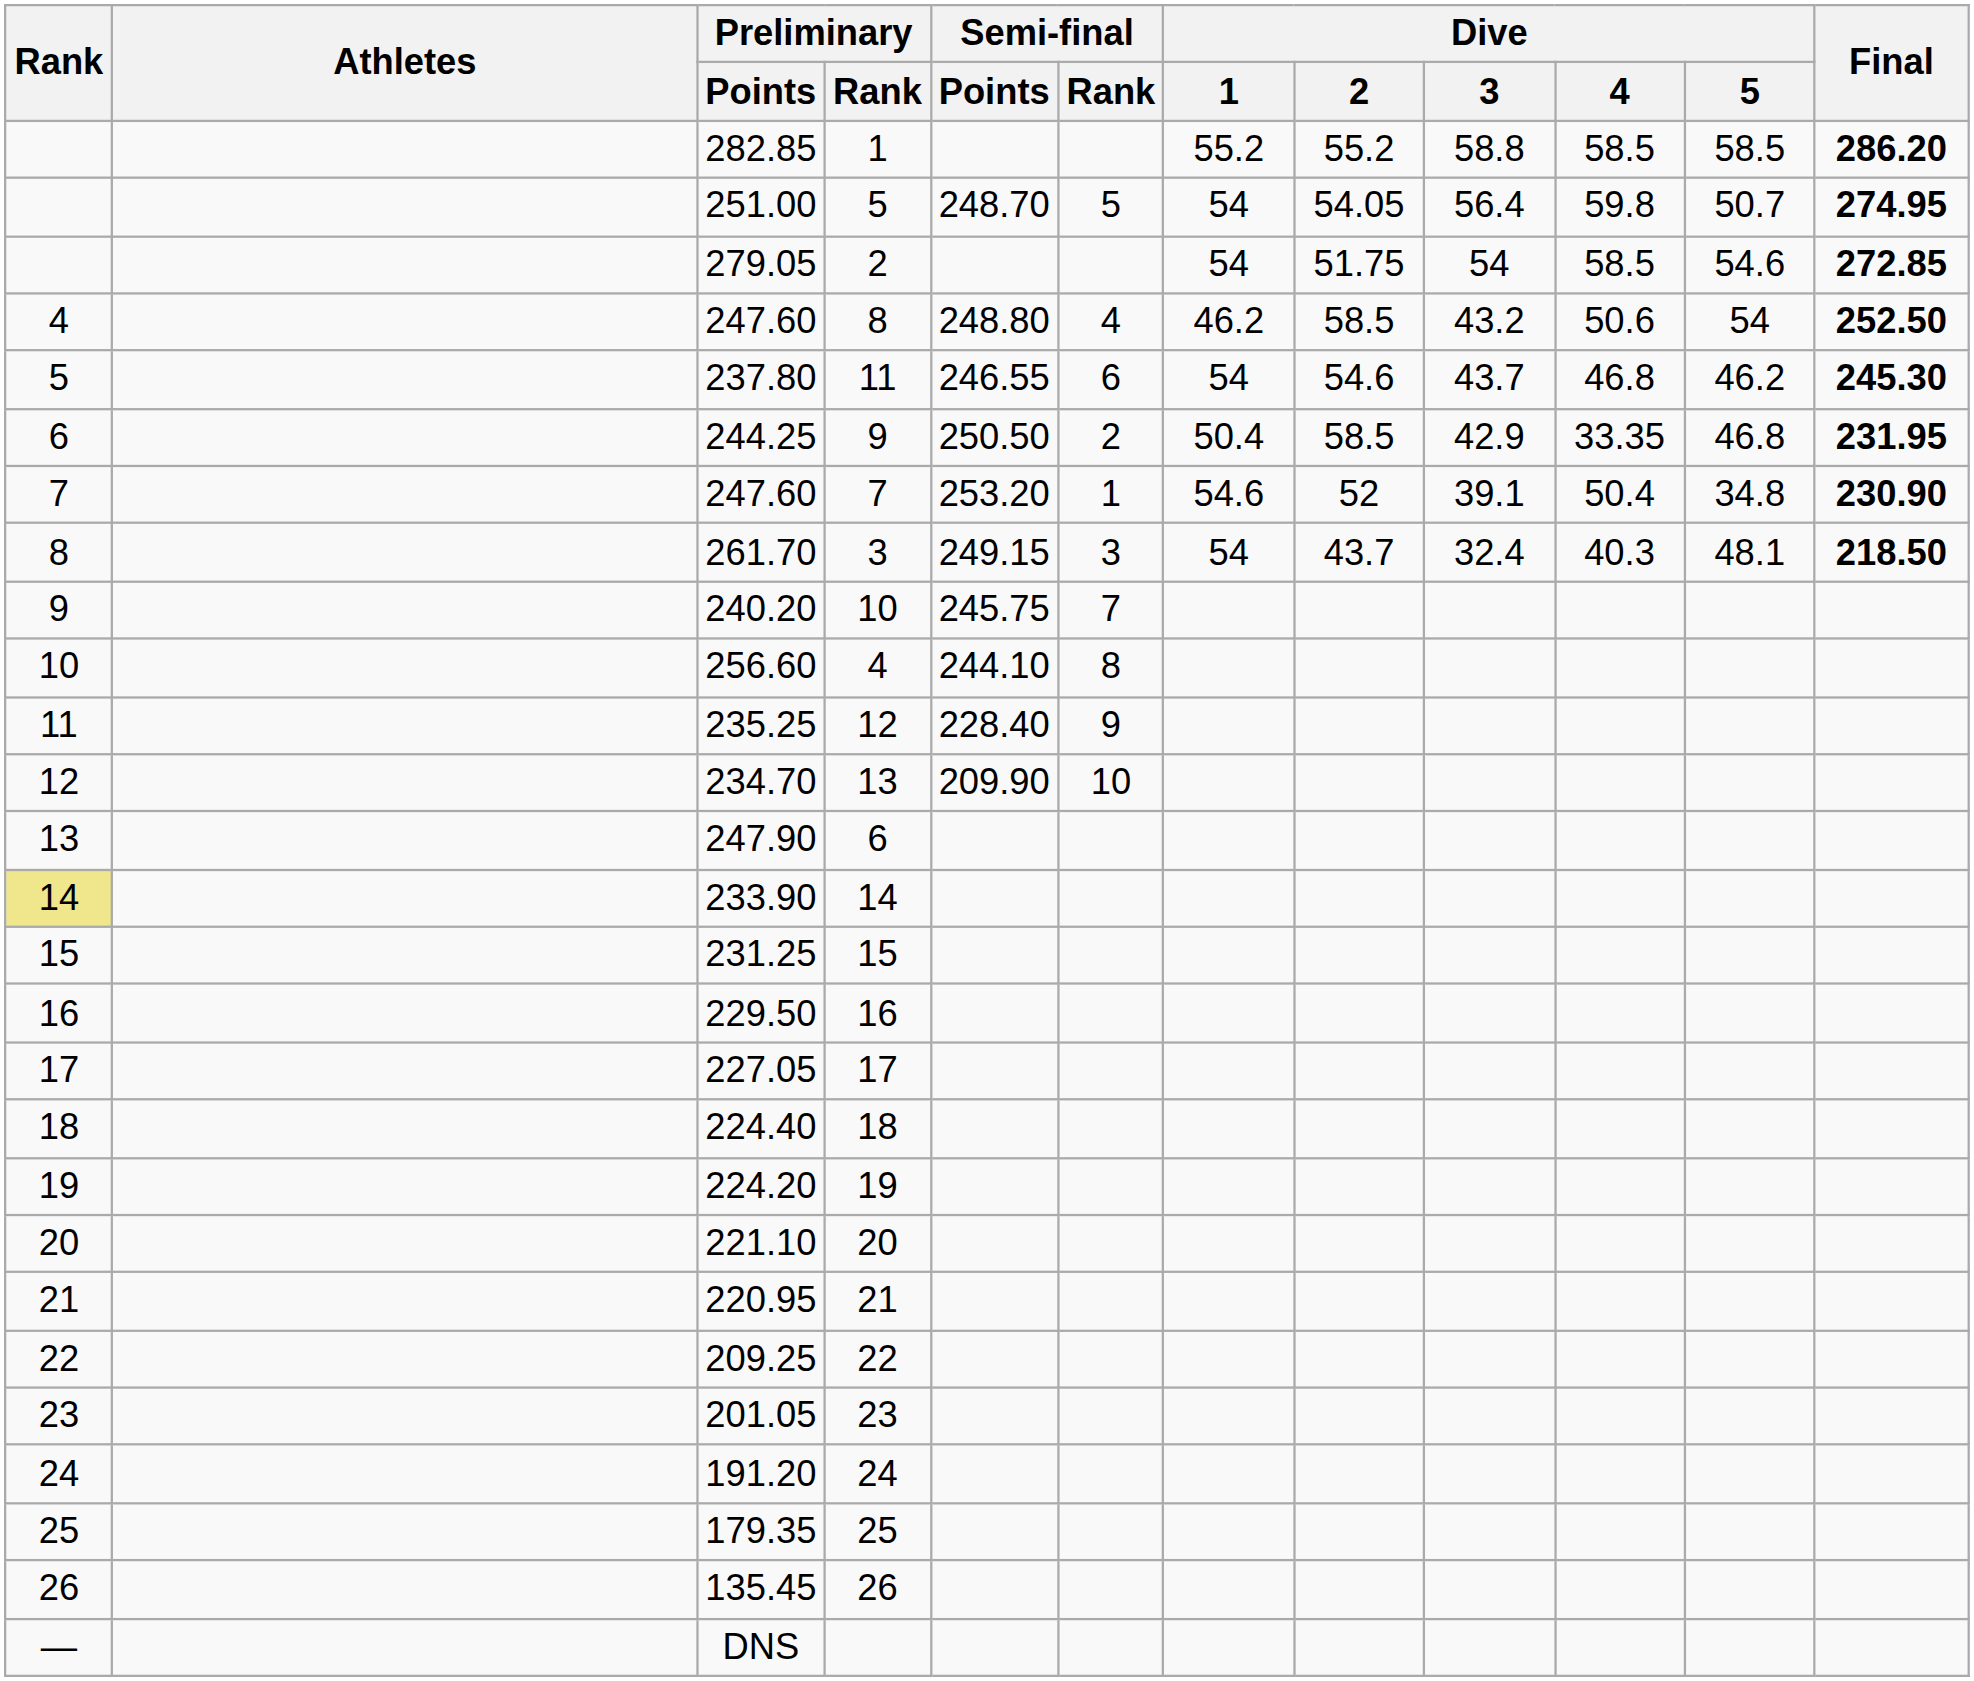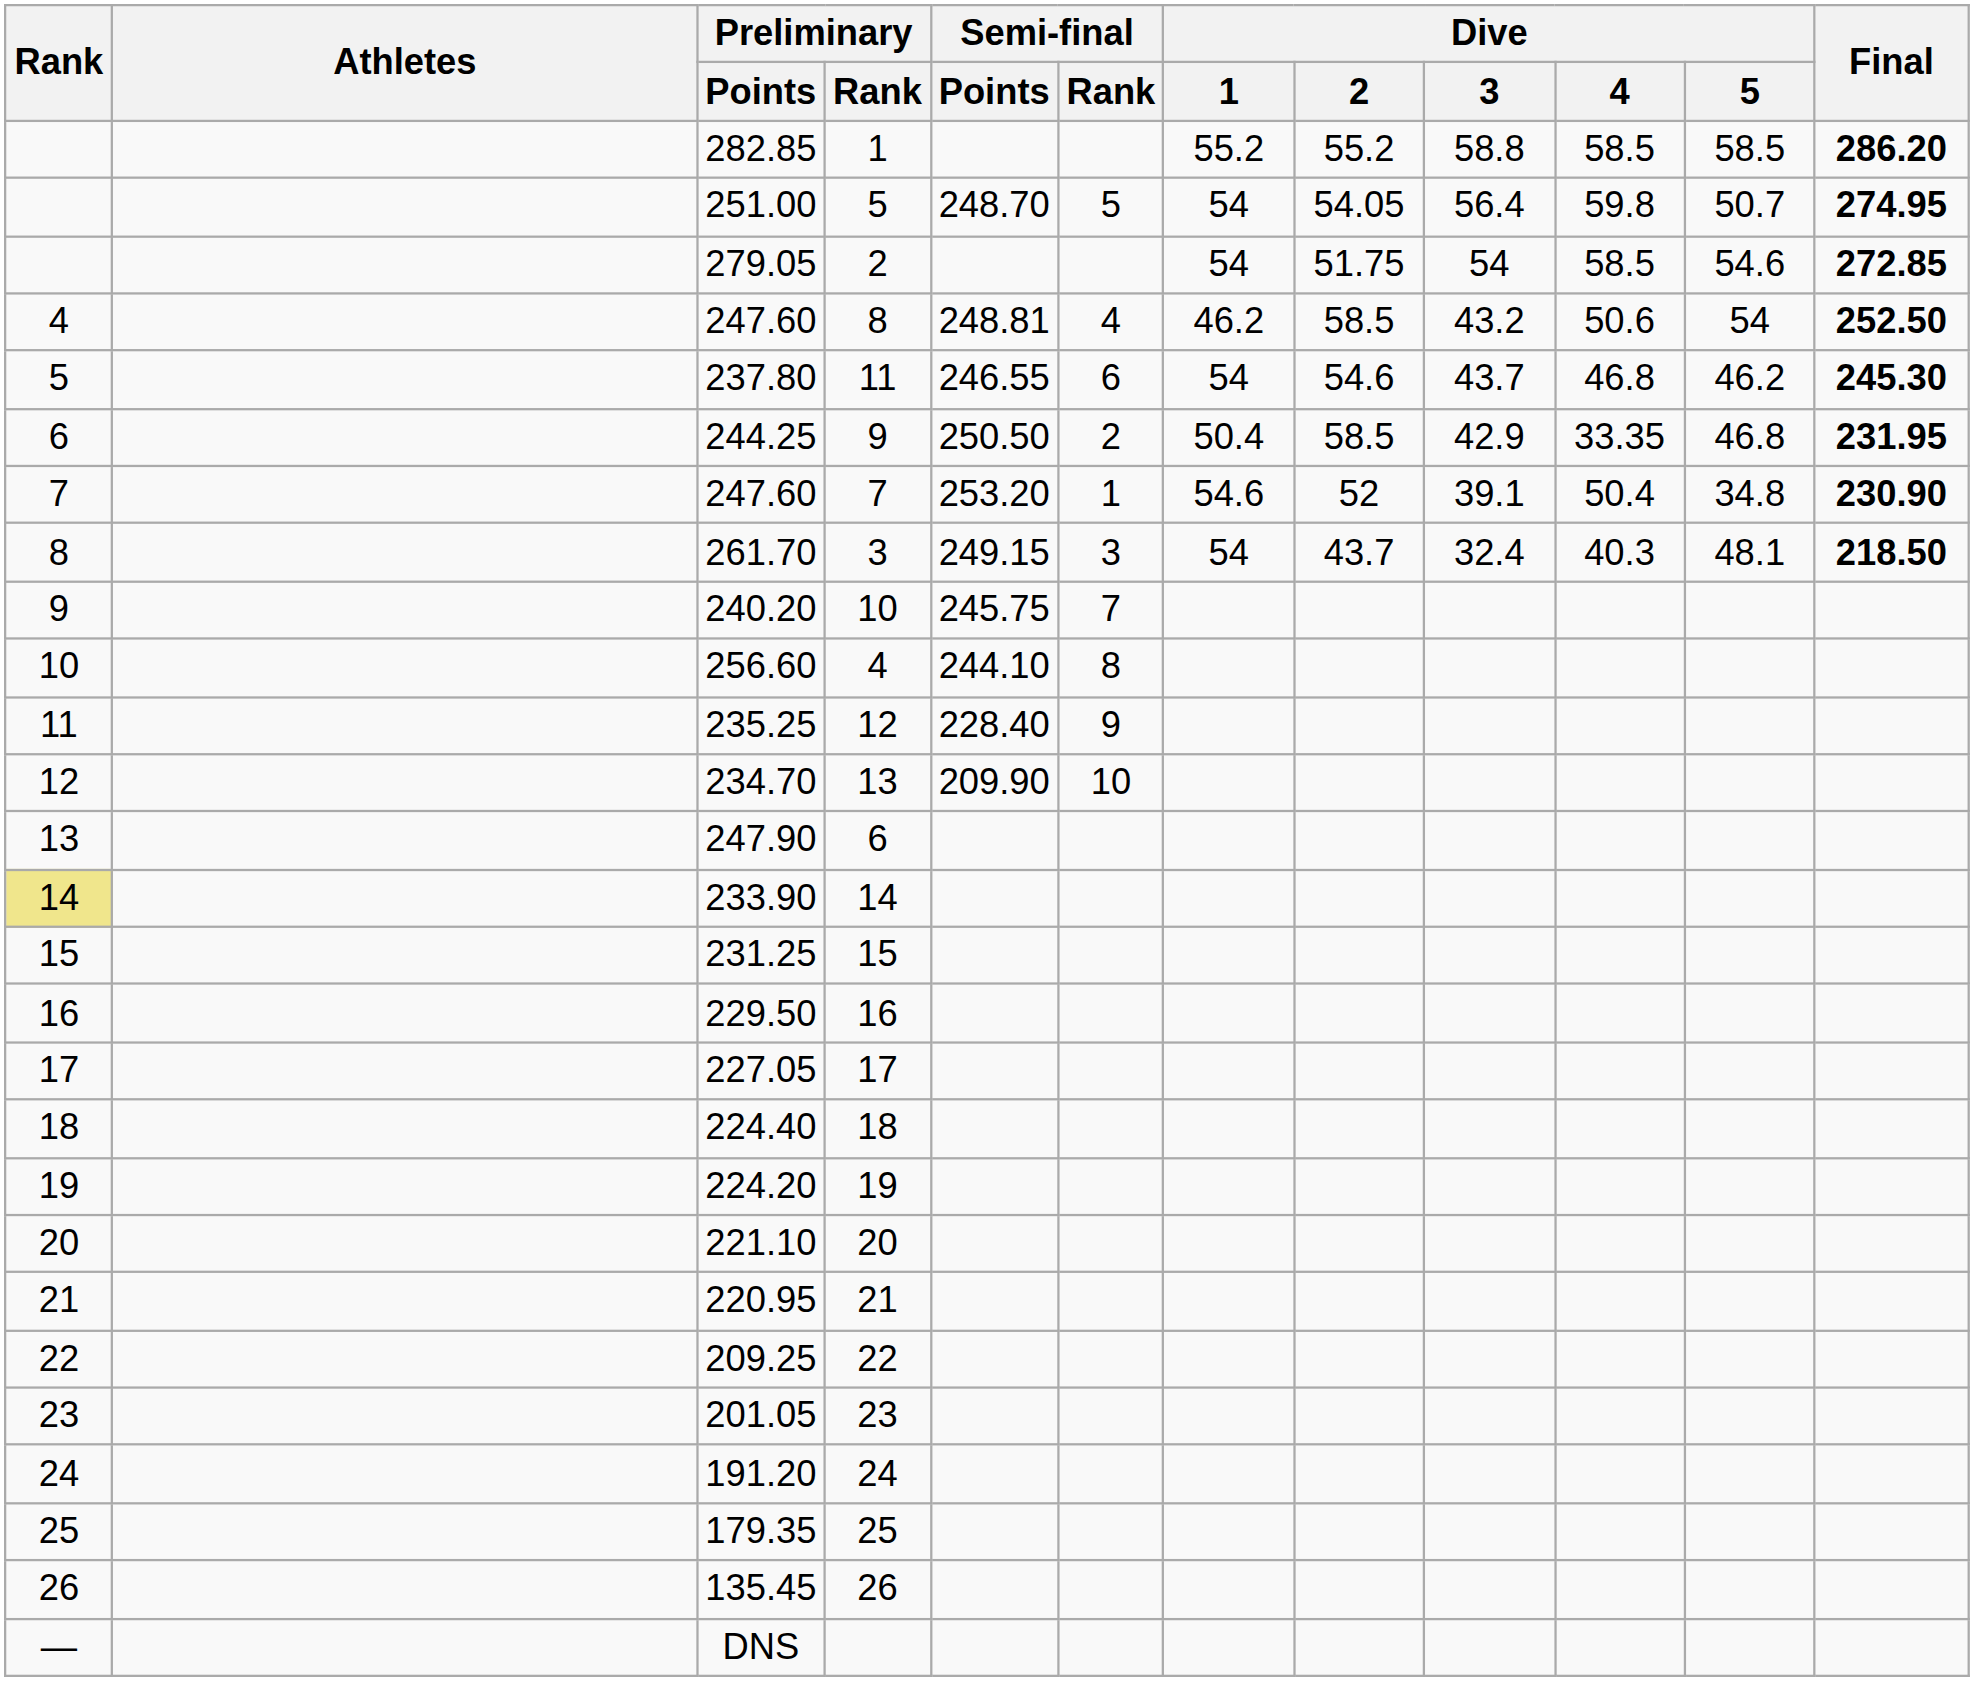row 6 | Semi-final / Points: 248.80 -> 248.81
